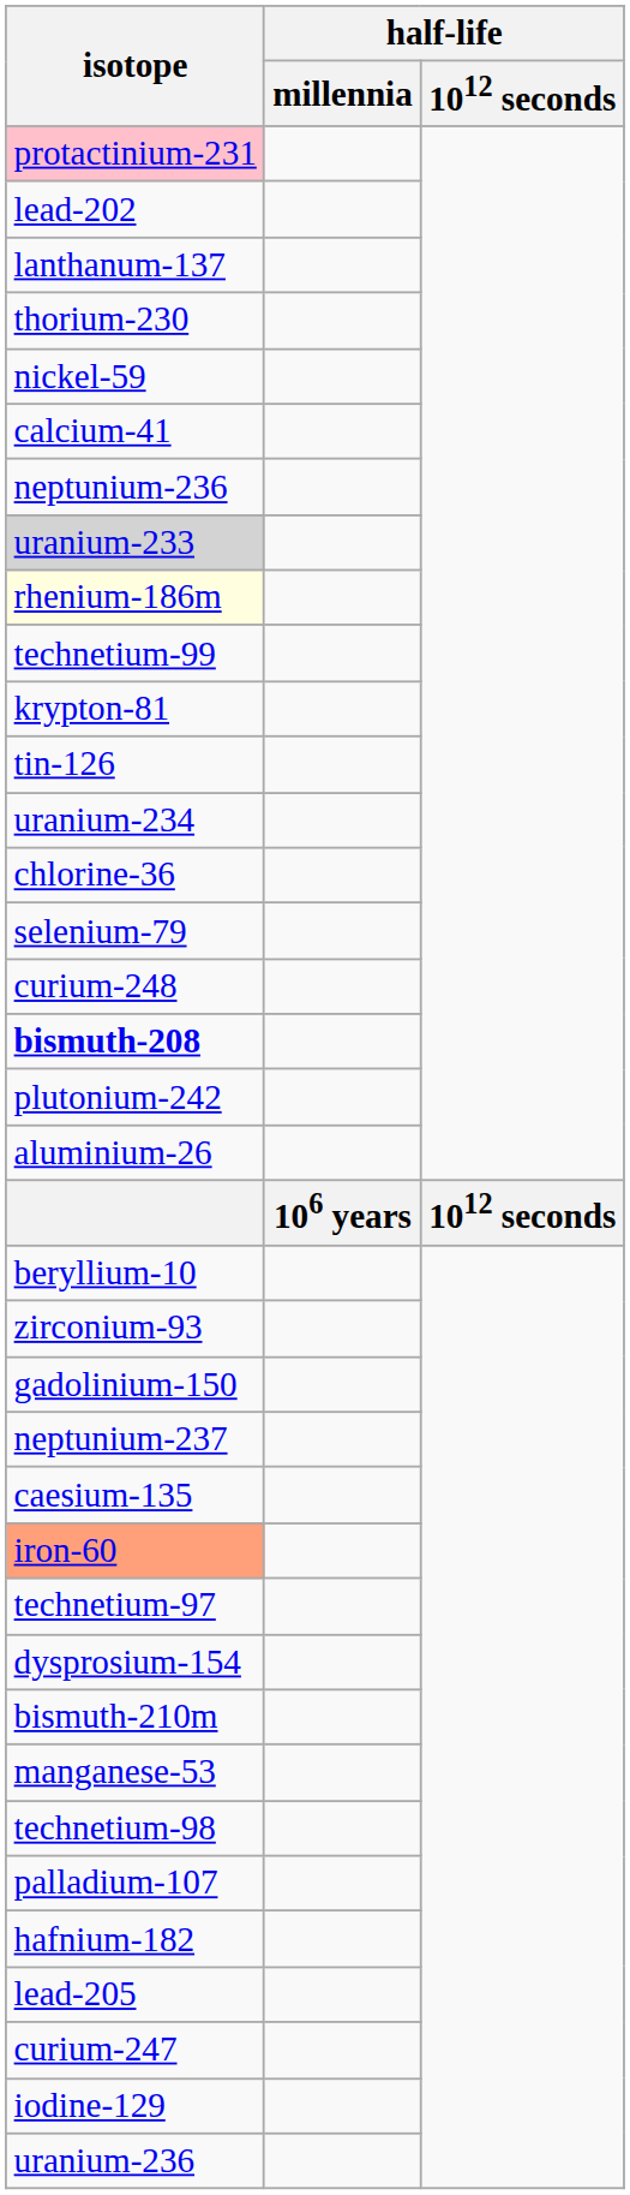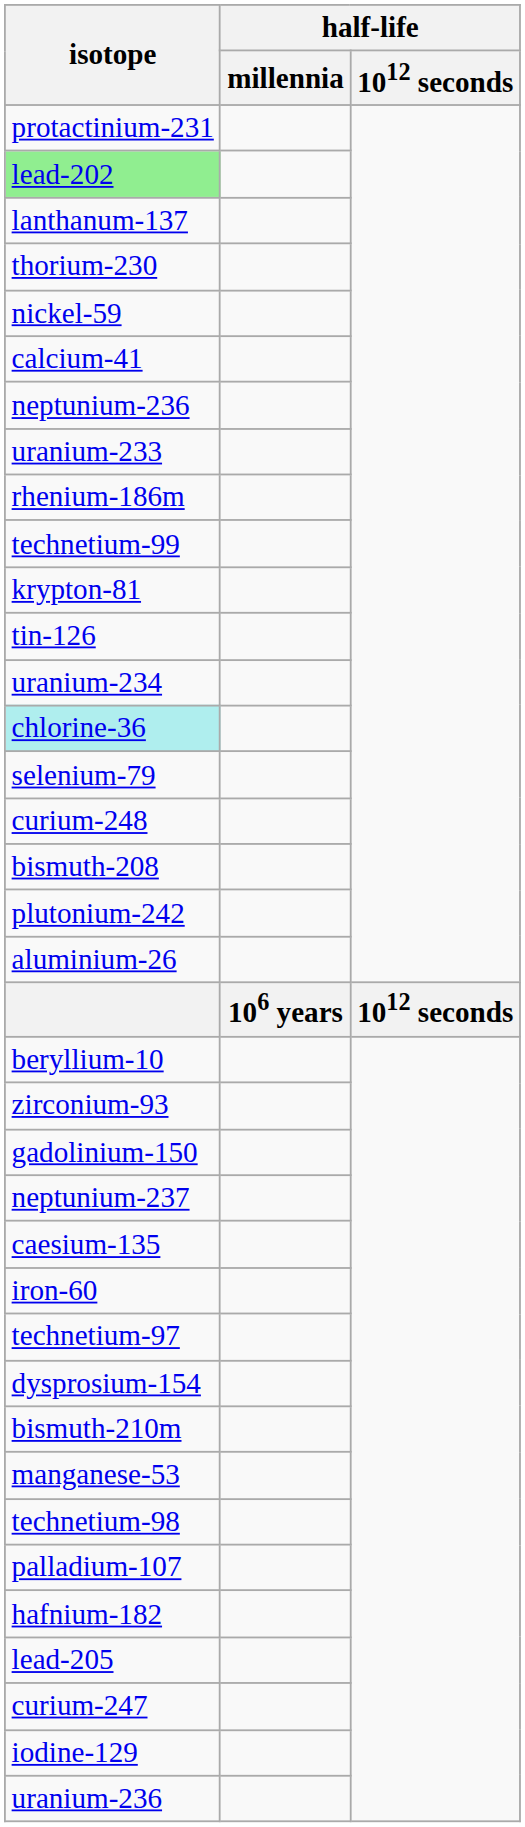protactinium-231 | isotope: pink background -> no background
lead-202 | isotope: no background -> lightgreen background
uranium-233 | isotope: lightgrey background -> no background
rhenium-186m | isotope: lightyellow background -> no background
chlorine-36 | isotope: no background -> paleturquoise background
bismuth-208 | isotope: bold -> normal
iron-60 | isotope: lightsalmon background -> no background
